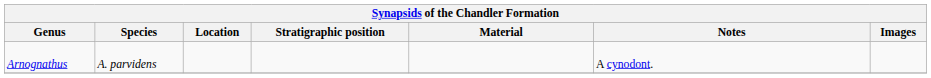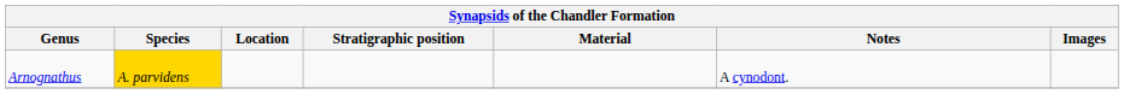Arnognathus | Species: no background -> gold background
